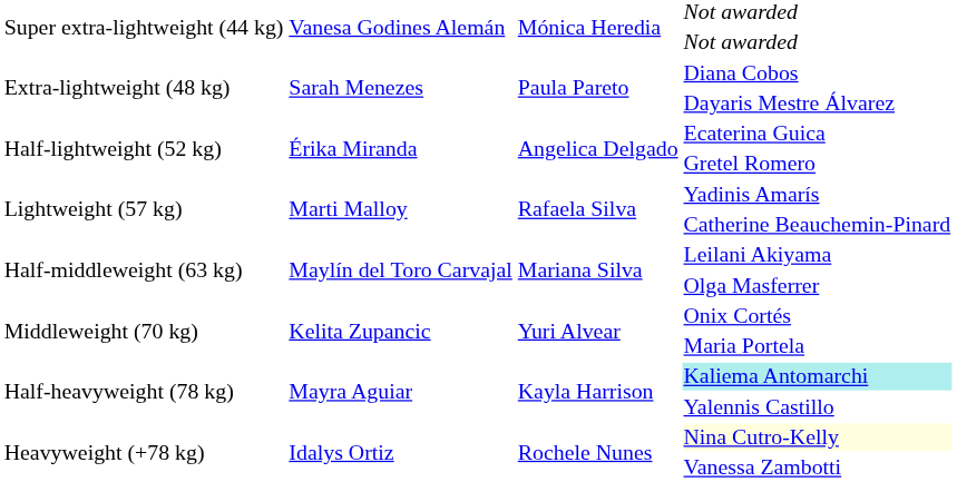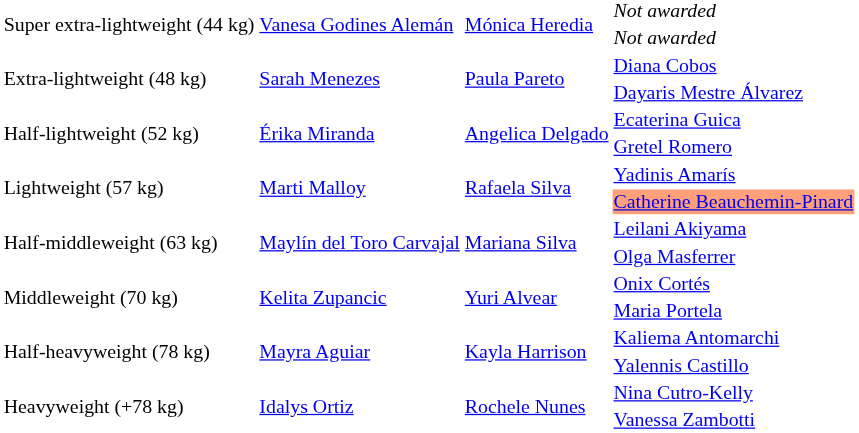Catherine Beauchemin-Pinard | column 4: no background -> lightsalmon background
Kaliema Antomarchi | column 4: paleturquoise background -> no background
Nina Cutro-Kelly | column 4: lightyellow background -> no background
